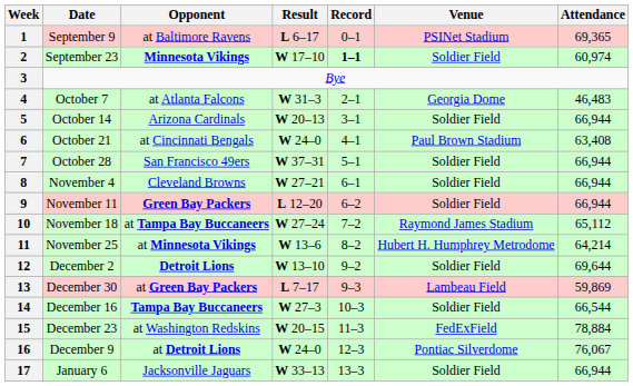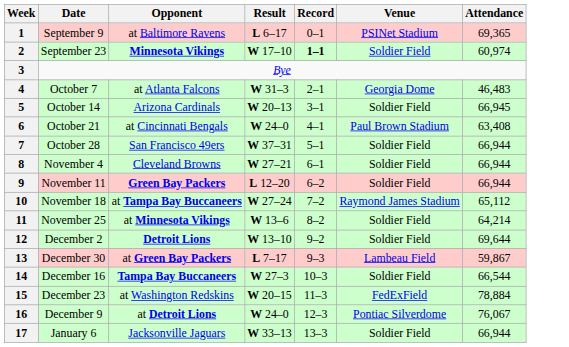5 | Attendance: 66,944 -> 66,945
11 | Venue: Hubert H. Humphrey Metrodome -> Soldier Field
13 | Attendance: 59,869 -> 59,867
